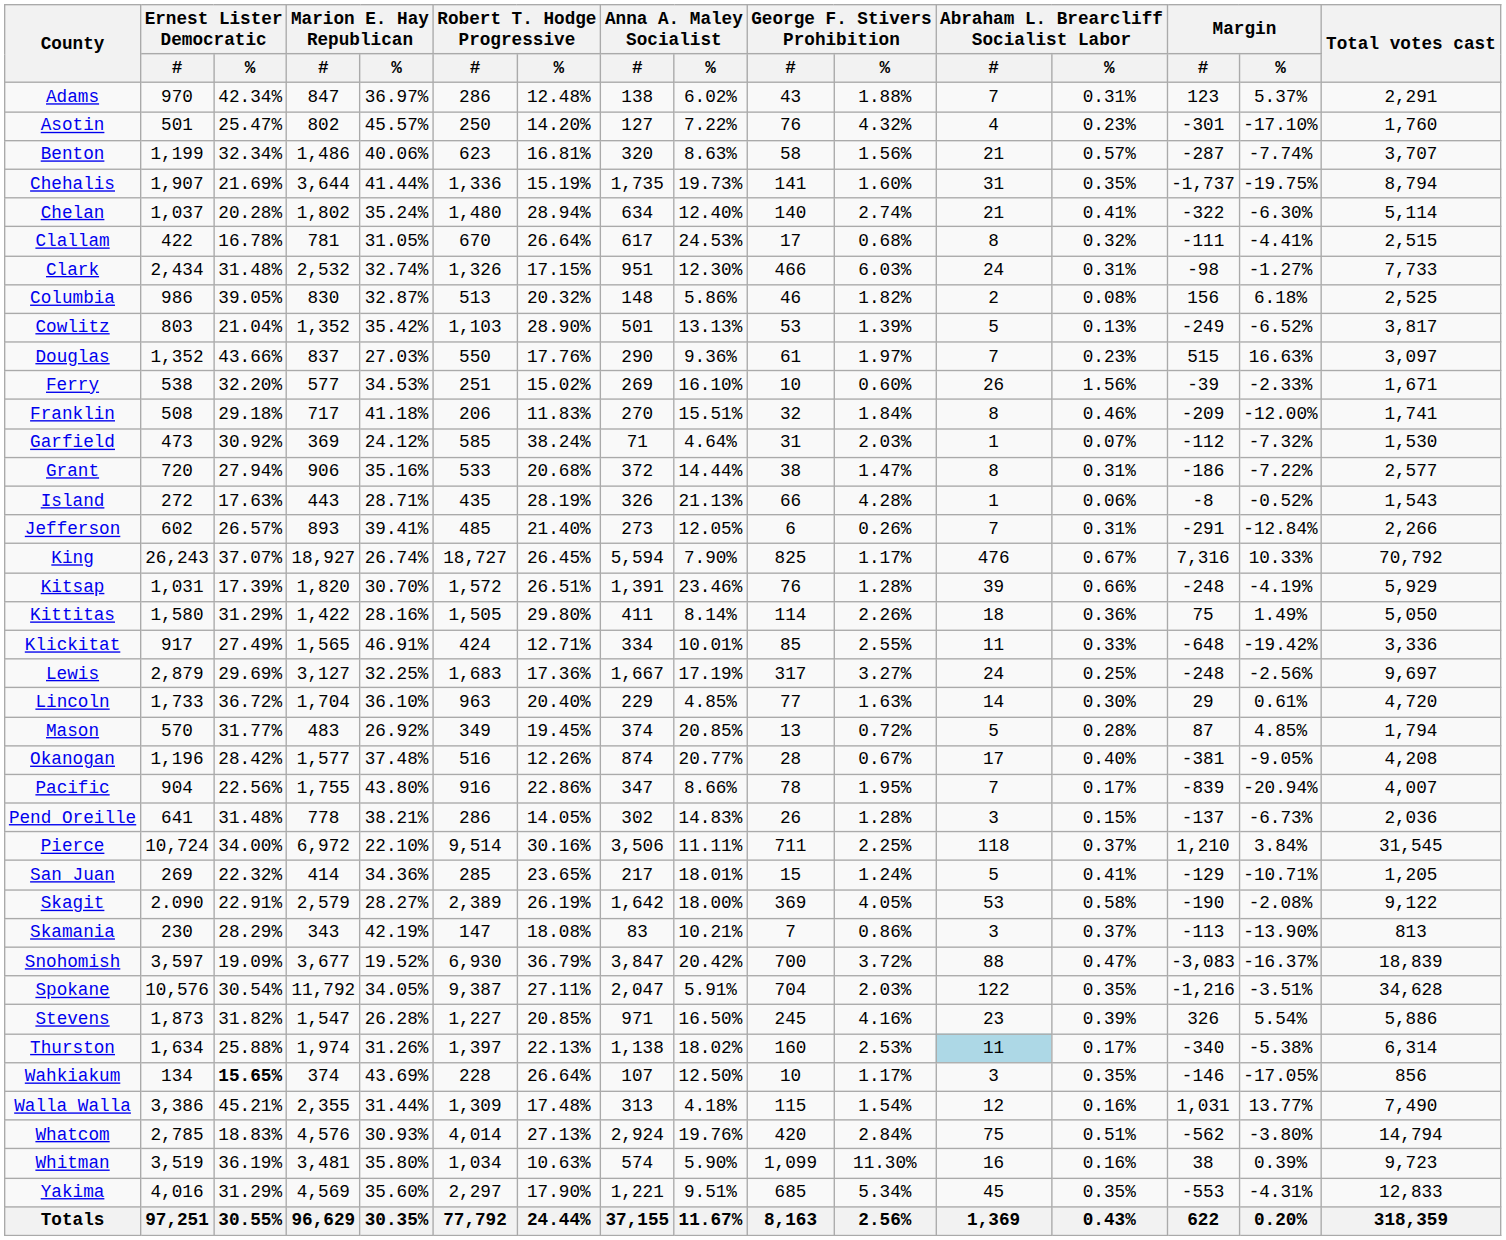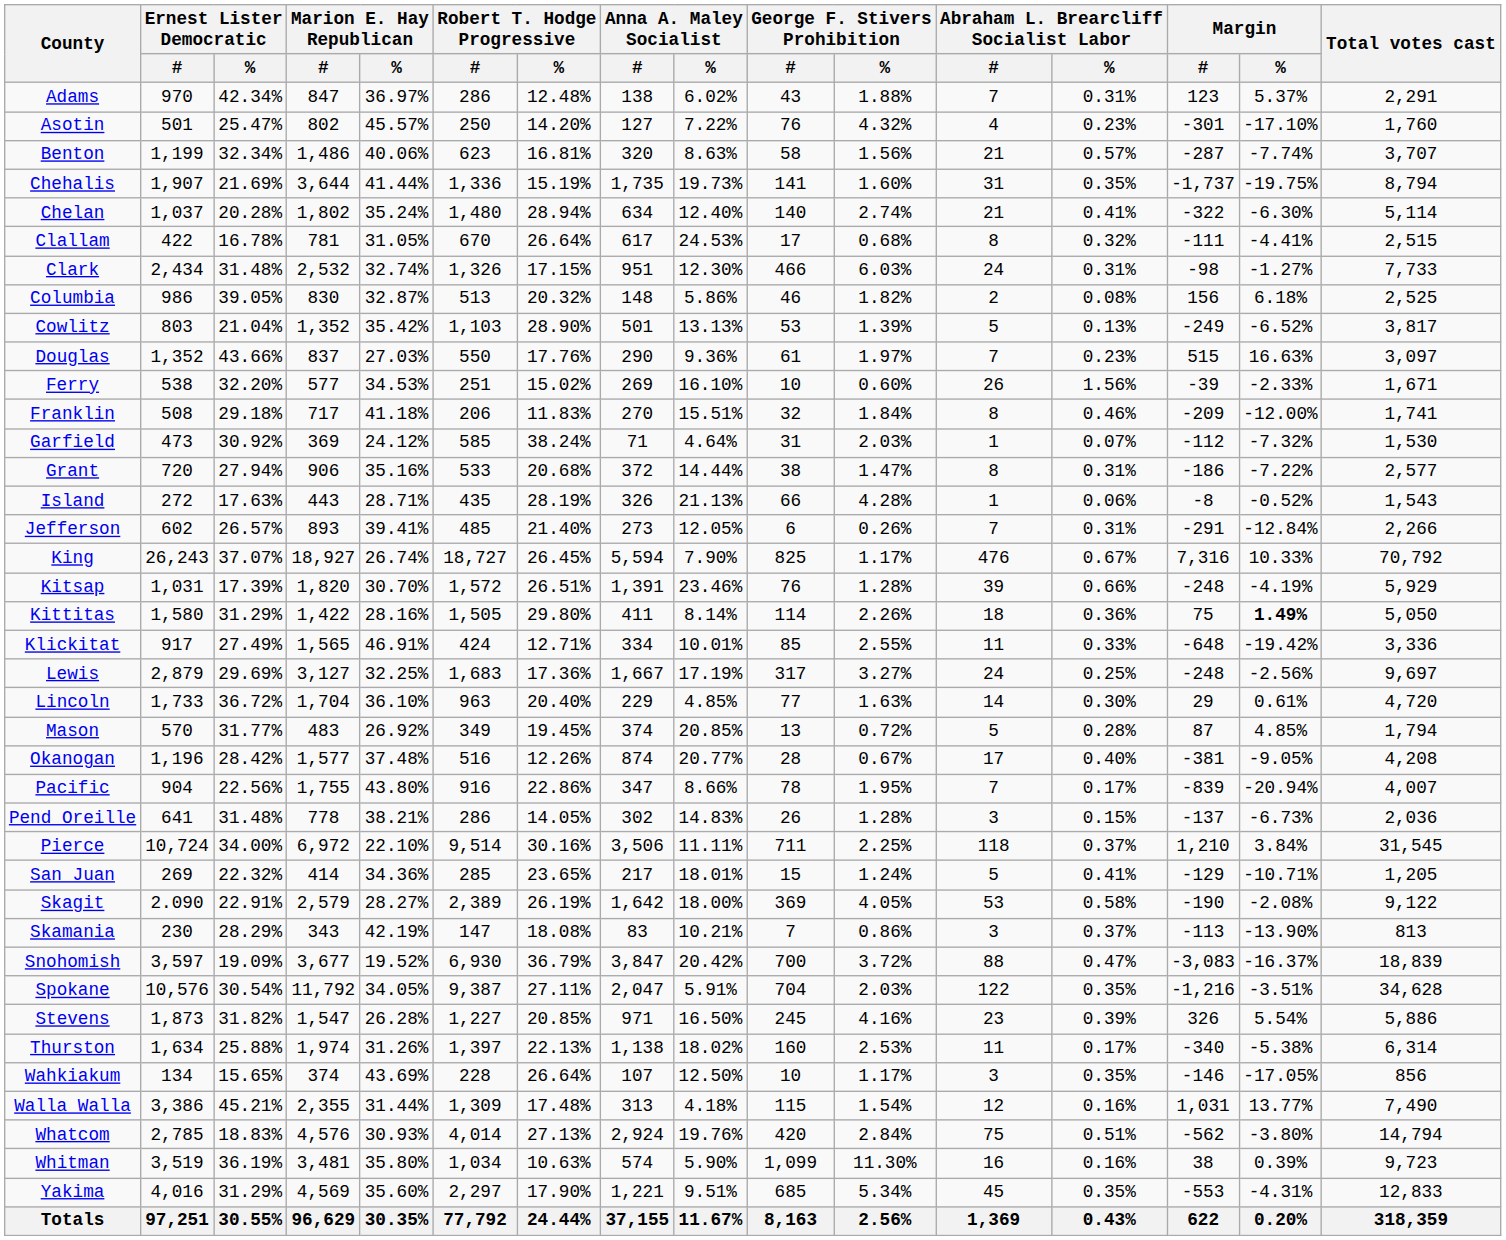Kittitas | Margin / %: normal -> bold
Thurston | Abraham L. Brearcliff Socialist Labor / #: lightblue background -> no background
Wahkiakum | Ernest Lister Democratic / %: bold -> normal
